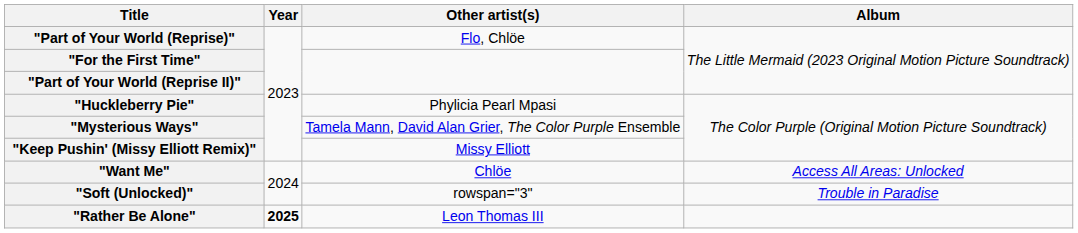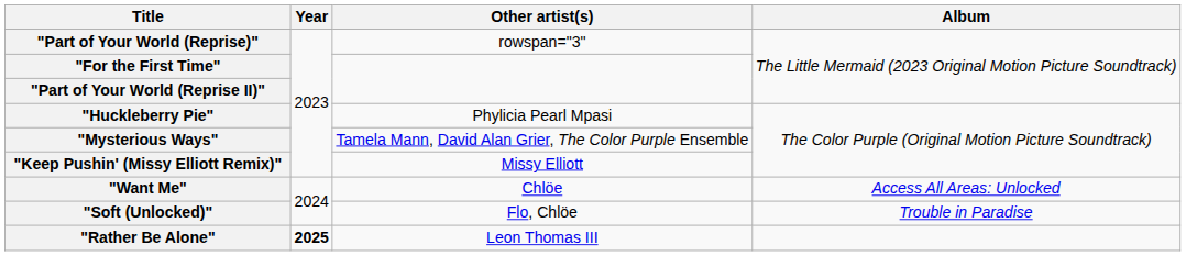"Part of Your World (Reprise)" | Other artist(s): Flo, Chlöe -> rowspan="3"
"Soft (Unlocked)" | Other artist(s): rowspan="3" -> Flo, Chlöe
